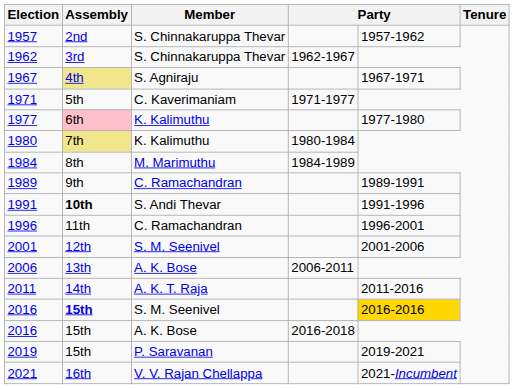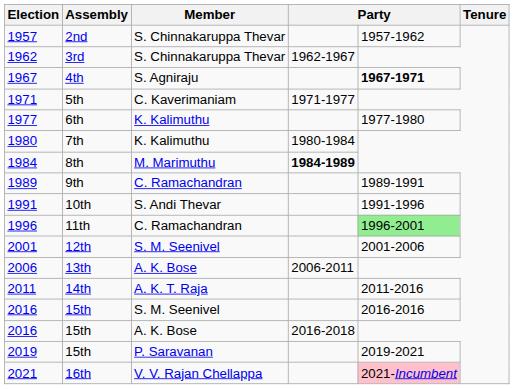1967 | Assembly: khaki background -> no background
1967 | column 5: normal -> bold
1977 | Assembly: pink background -> no background
1980 | Assembly: khaki background -> no background
1984 | column 4: normal -> bold
1991 | Assembly: bold -> normal
1996 | column 5: no background -> lightgreen background
2016 / S. M. Seenivel | Assembly: bold -> normal
2016 / S. M. Seenivel | column 5: gold background -> no background
2021 | column 5: no background -> pink background
